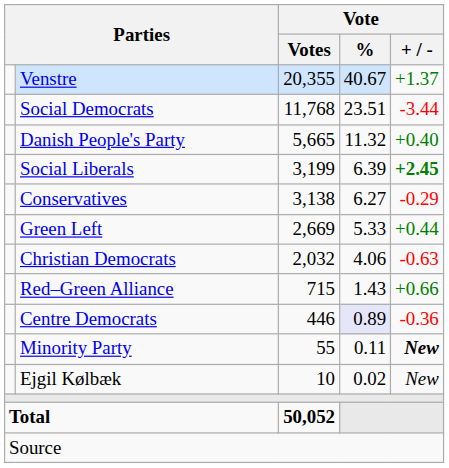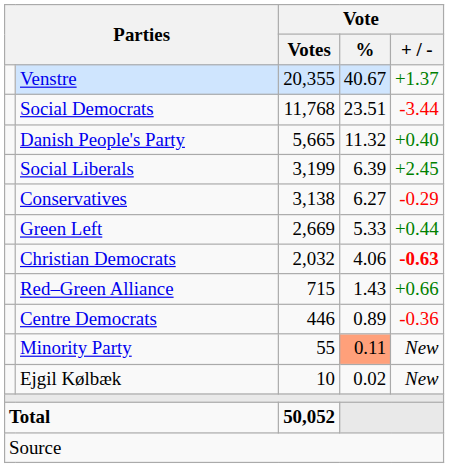Social Liberals | Vote / + / -: bold -> normal
Christian Democrats | Vote / + / -: normal -> bold
Centre Democrats | Vote / %: lavender background -> no background
Minority Party | Vote / %: no background -> lightsalmon background
Minority Party | Vote / + / -: bold -> normal
